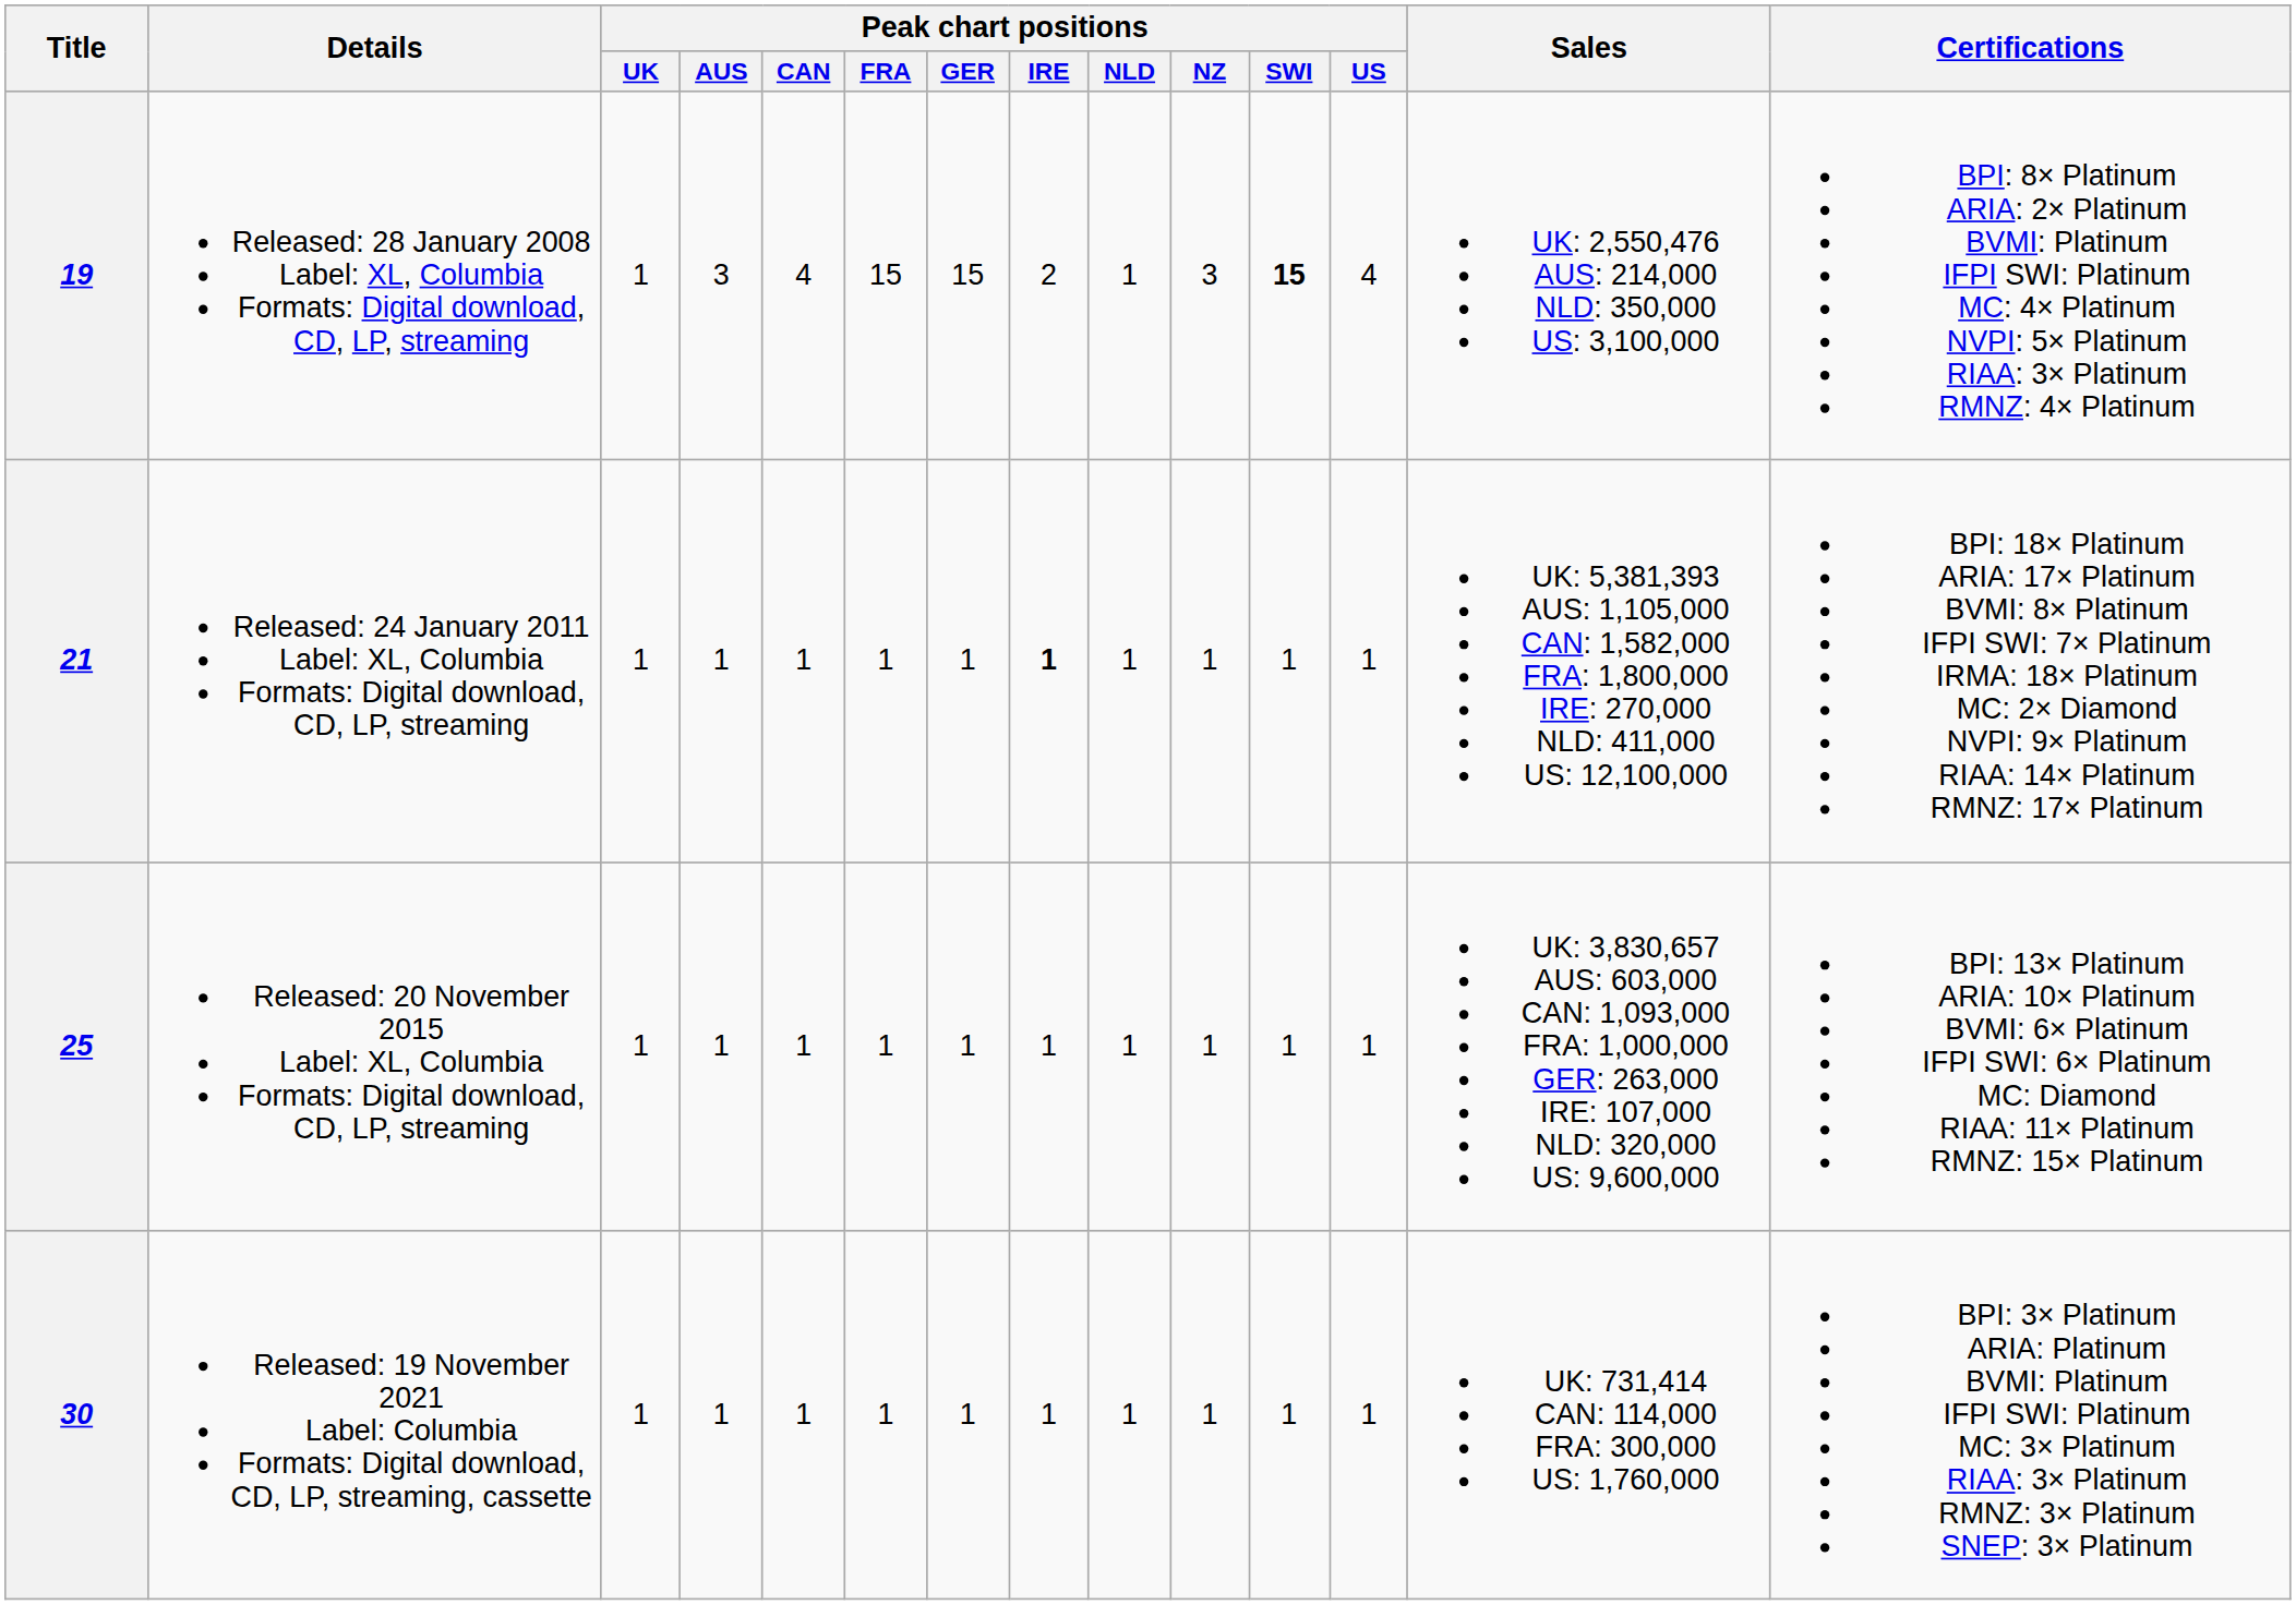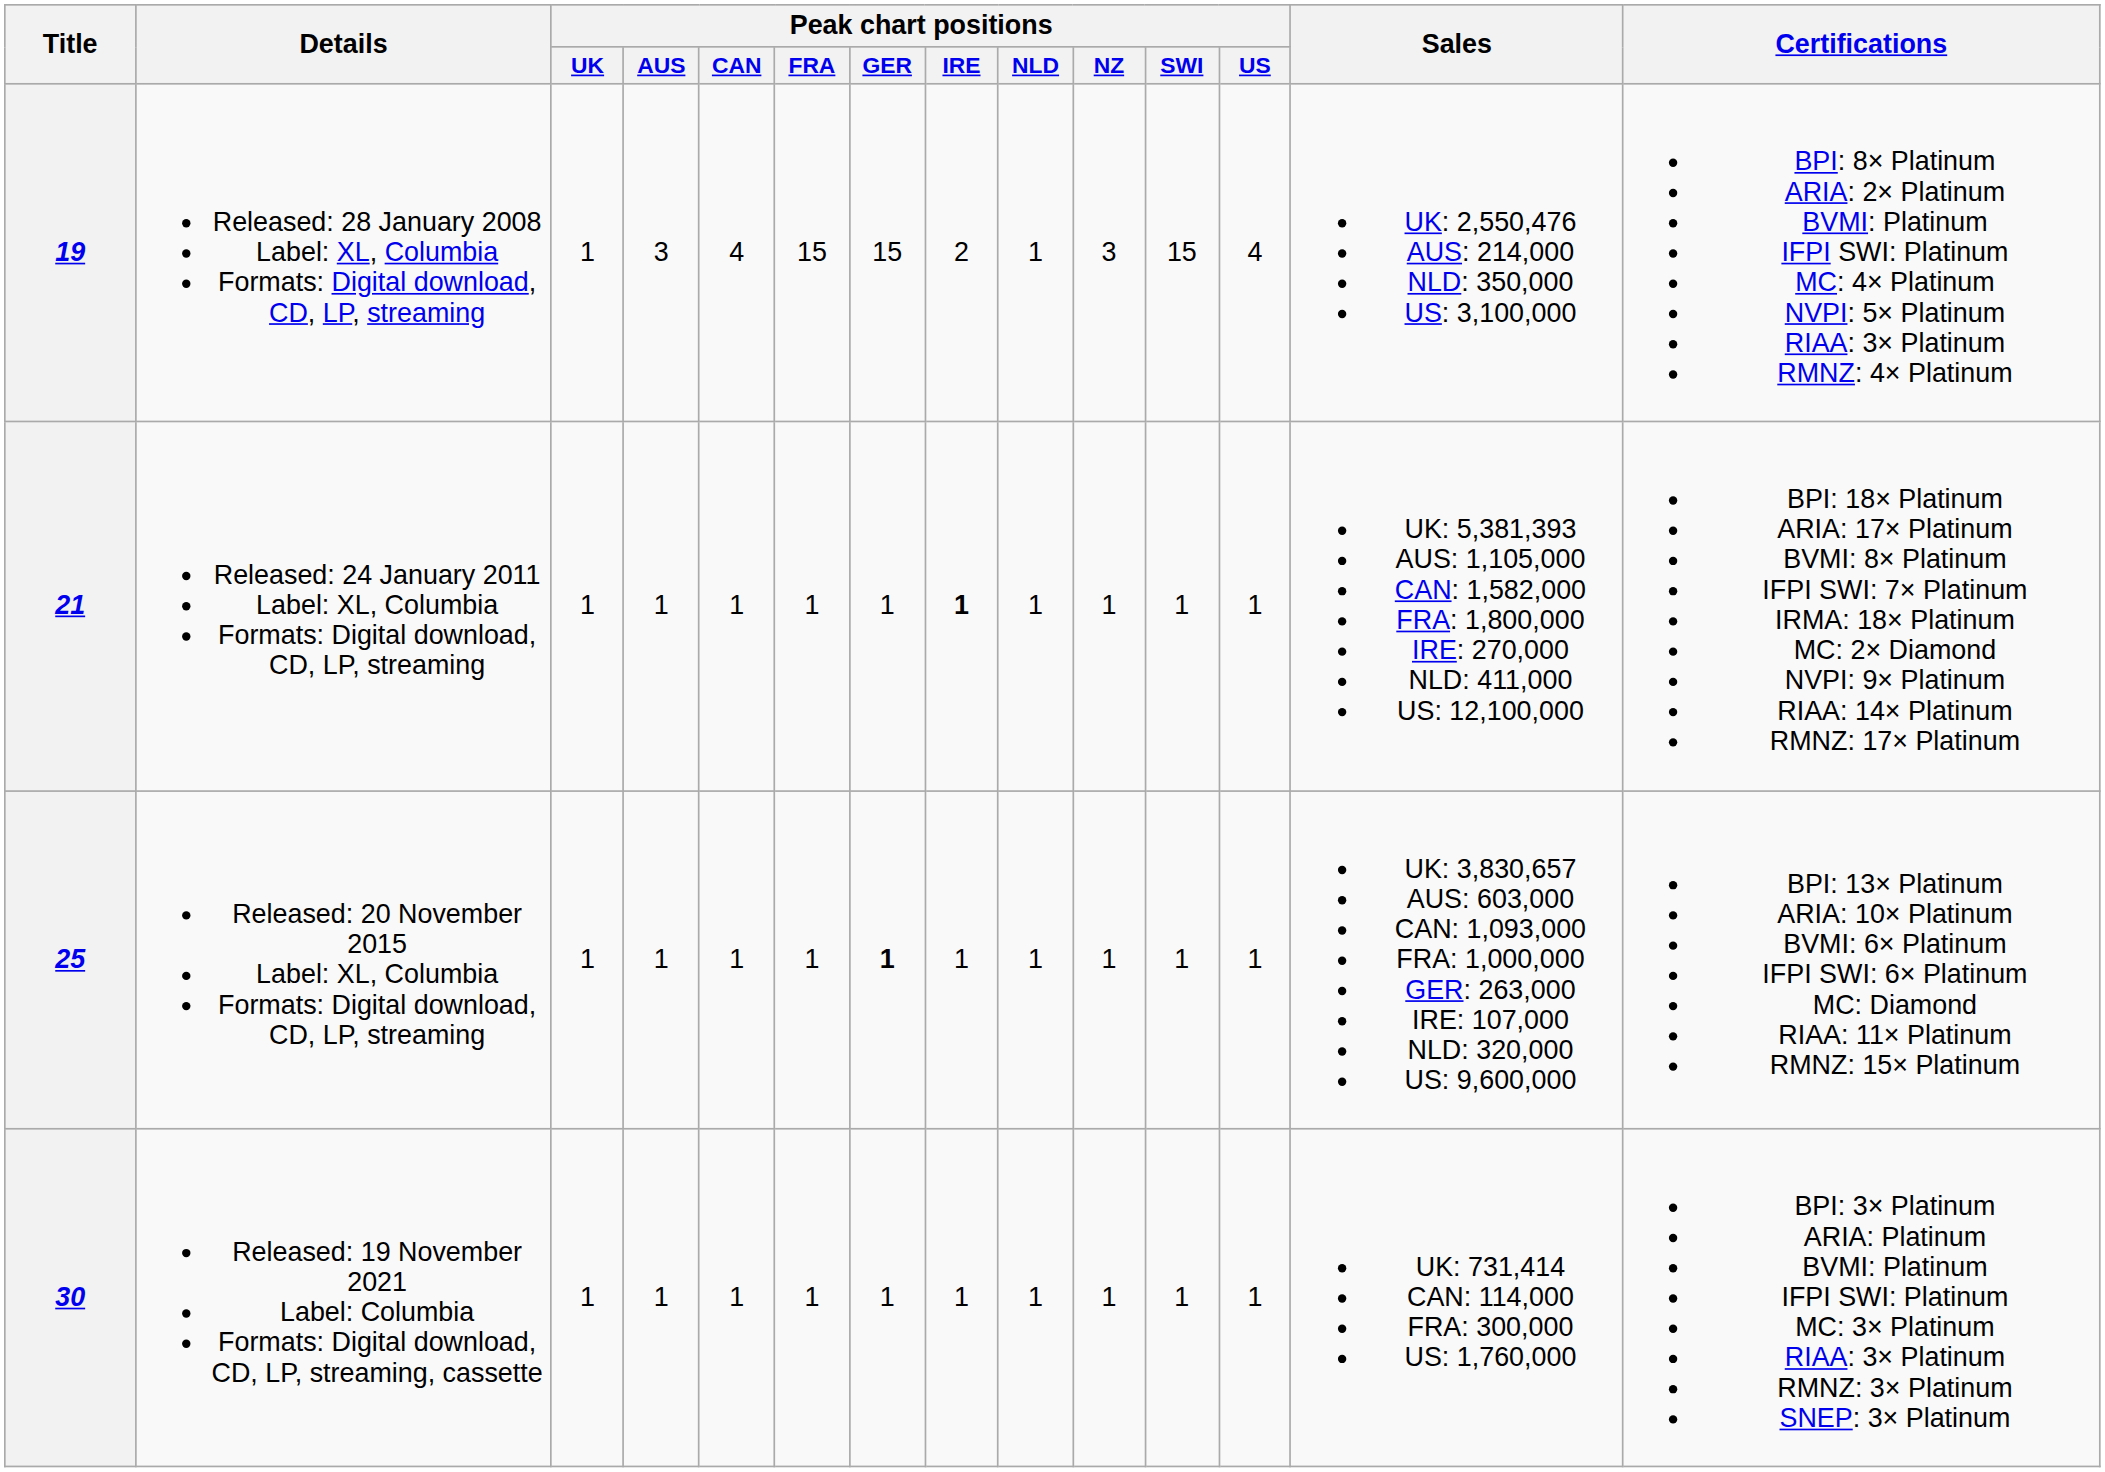19 | Peak chart positions / SWI: bold -> normal
25 | Peak chart positions / GER: normal -> bold
